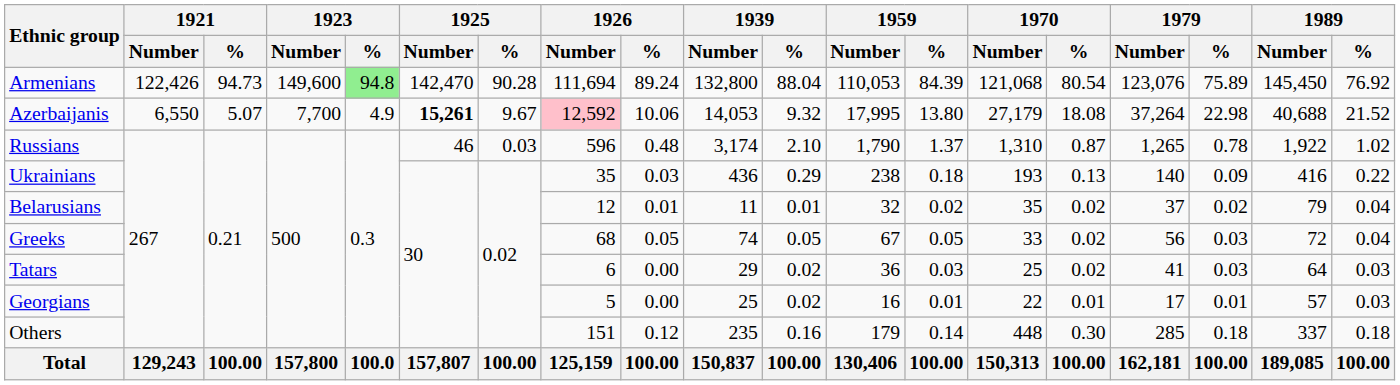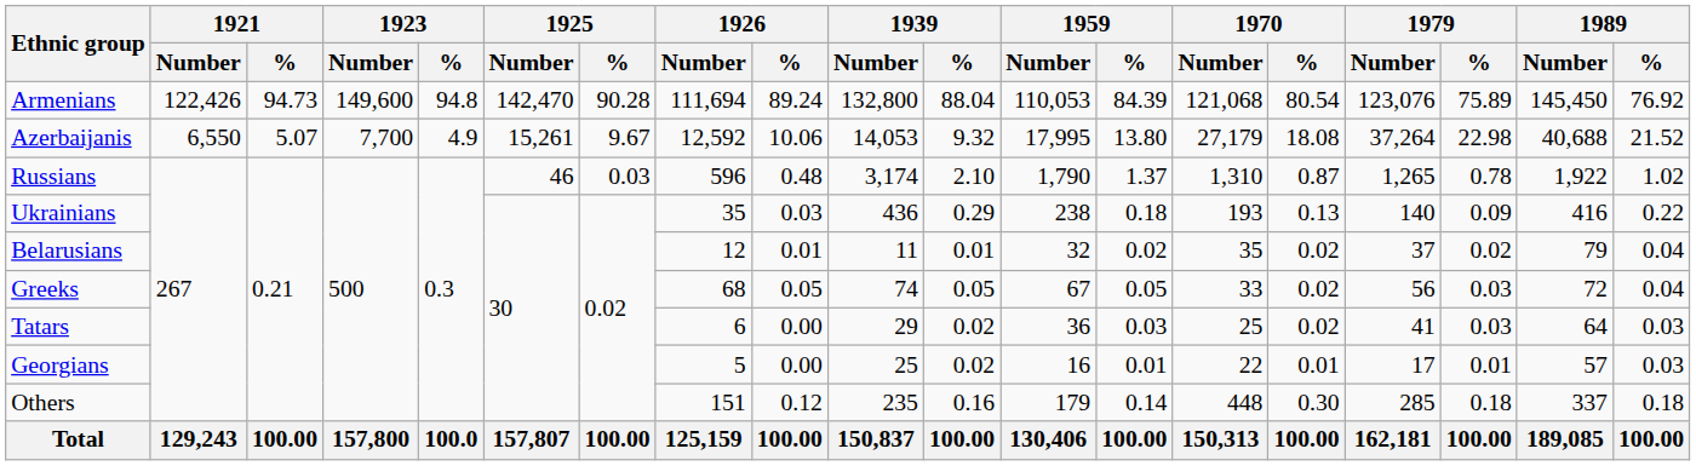Armenians | 1923 / %: lightgreen background -> no background
Azerbaijanis | 1925 / Number: bold -> normal
Azerbaijanis | 1926 / Number: pink background -> no background
